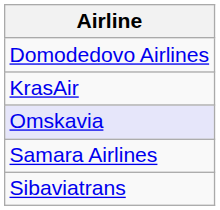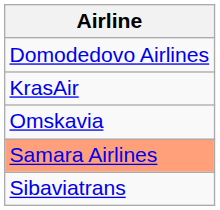row 4 | column 1: lavender background -> no background
row 5 | column 1: no background -> lightsalmon background
